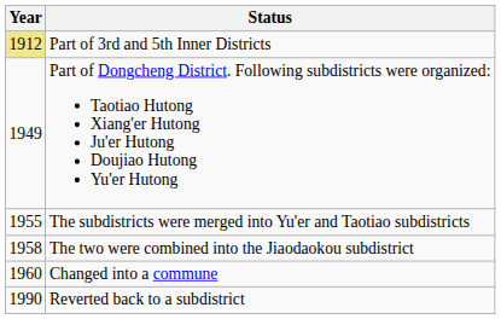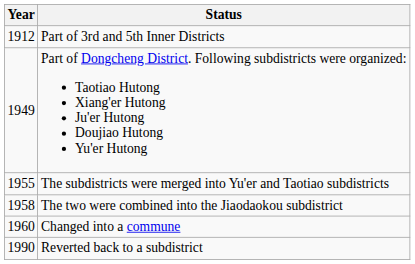Part of 3rd and 5th Inner Districts | Year: khaki background -> no background
